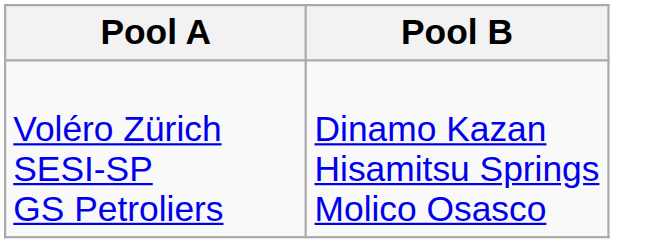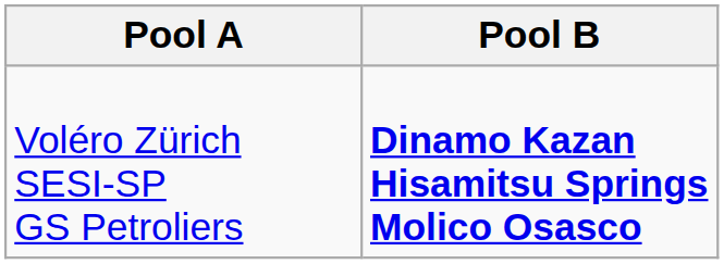Voléro Zürich SESI-SP GS Petroliers | Pool B: normal -> bold
